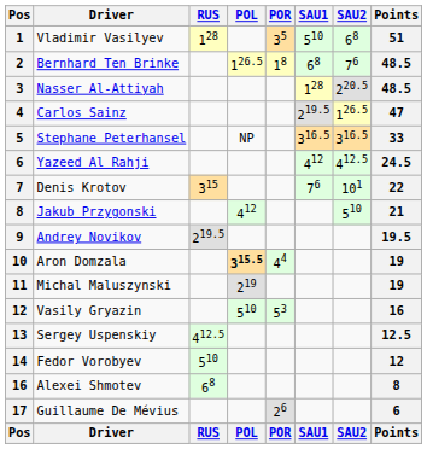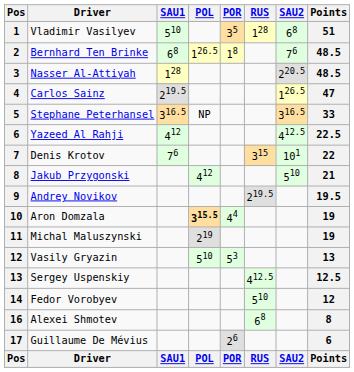columns swapped: RUS <-> SAU1
Yazeed Al Rahji | Points: 24.5 -> 22.5
Vasily Gryazin | Points: 16 -> 13
